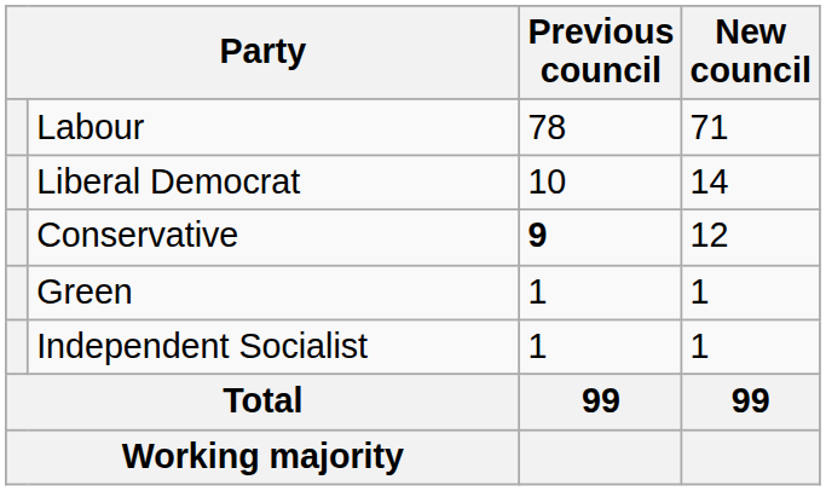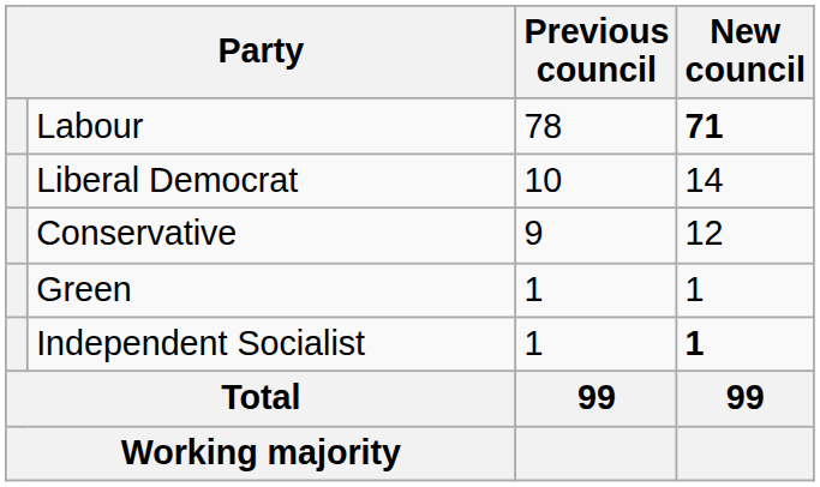Labour | New council: normal -> bold
Conservative | Previous council: bold -> normal
Independent Socialist | New council: normal -> bold
